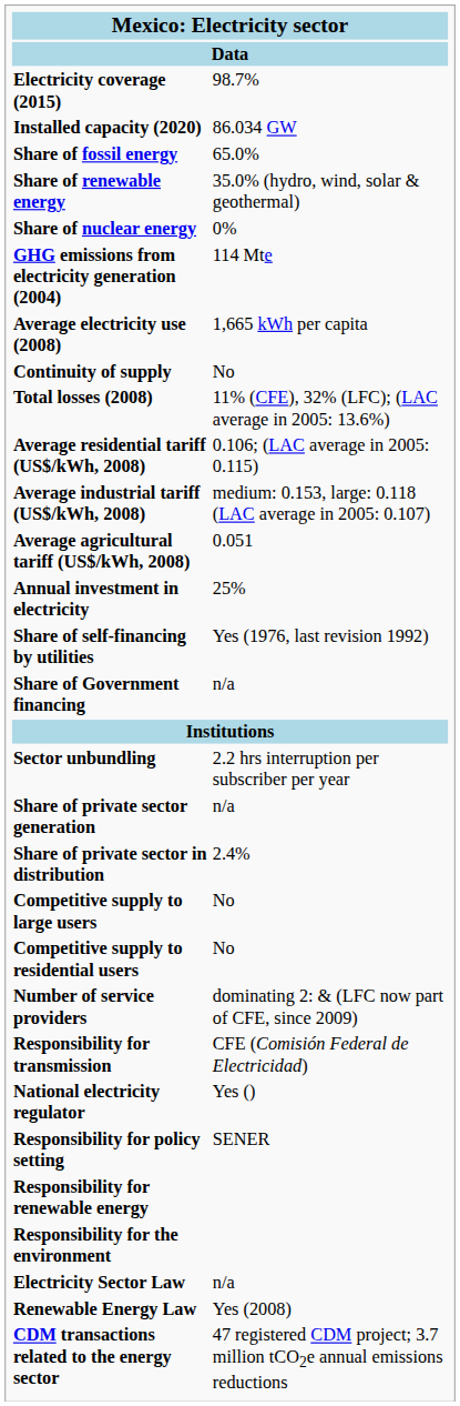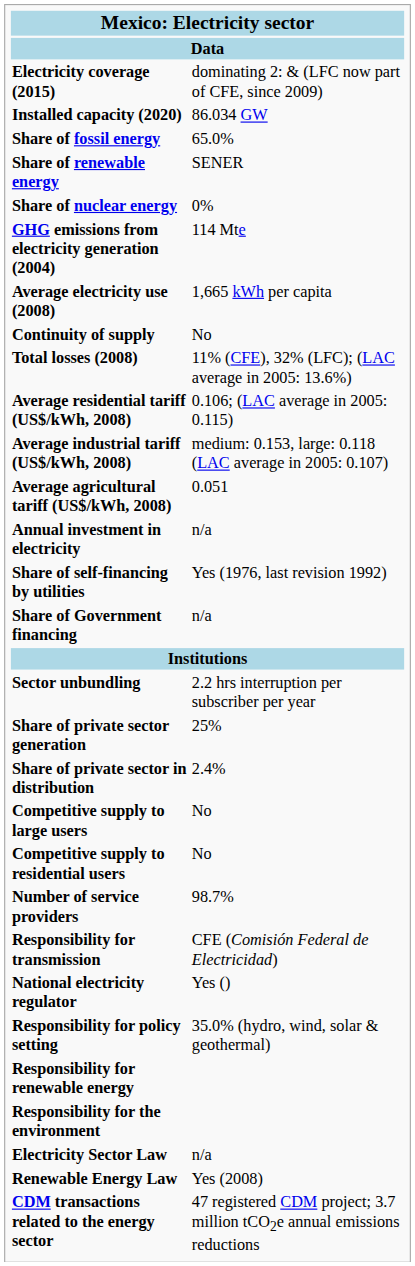Electricity coverage (2015) | column 2: 98.7% -> dominating 2: & (LFC now part of CFE, since 2009)
Share of renewable energy | column 2: 35.0% (hydro, wind, solar & geothermal) -> SENER
Annual investment in electricity | column 2: 25% -> n/a
Share of private sector generation | column 2: n/a -> 25%
Number of service providers | column 2: dominating 2: & (LFC now part of CFE, since 2009) -> 98.7%
Responsibility for policy setting | column 2: SENER -> 35.0% (hydro, wind, solar & geothermal)
